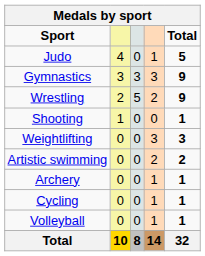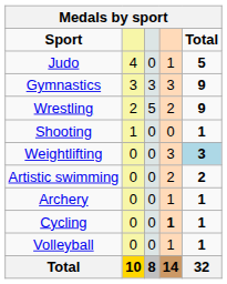Weightlifting | Total: no background -> lightblue background
Cycling | column 4: normal -> bold
